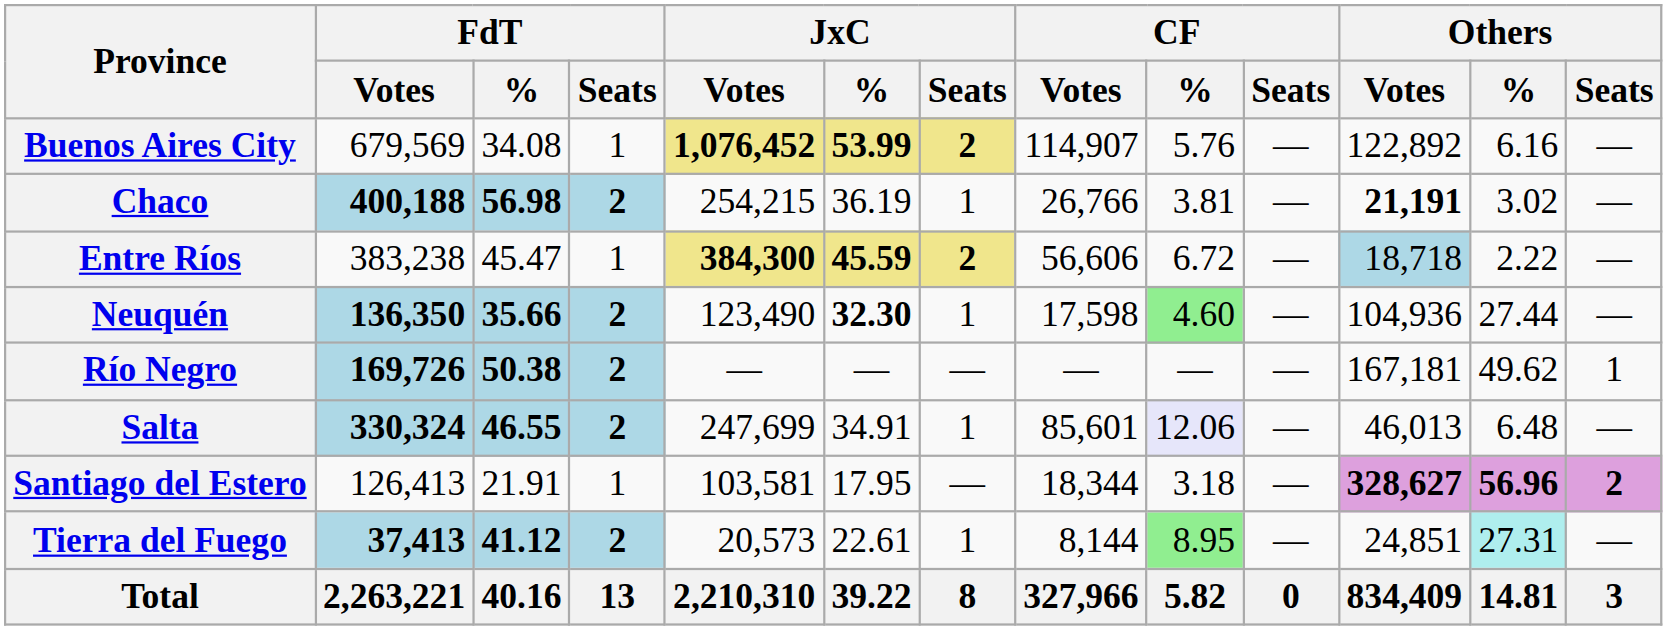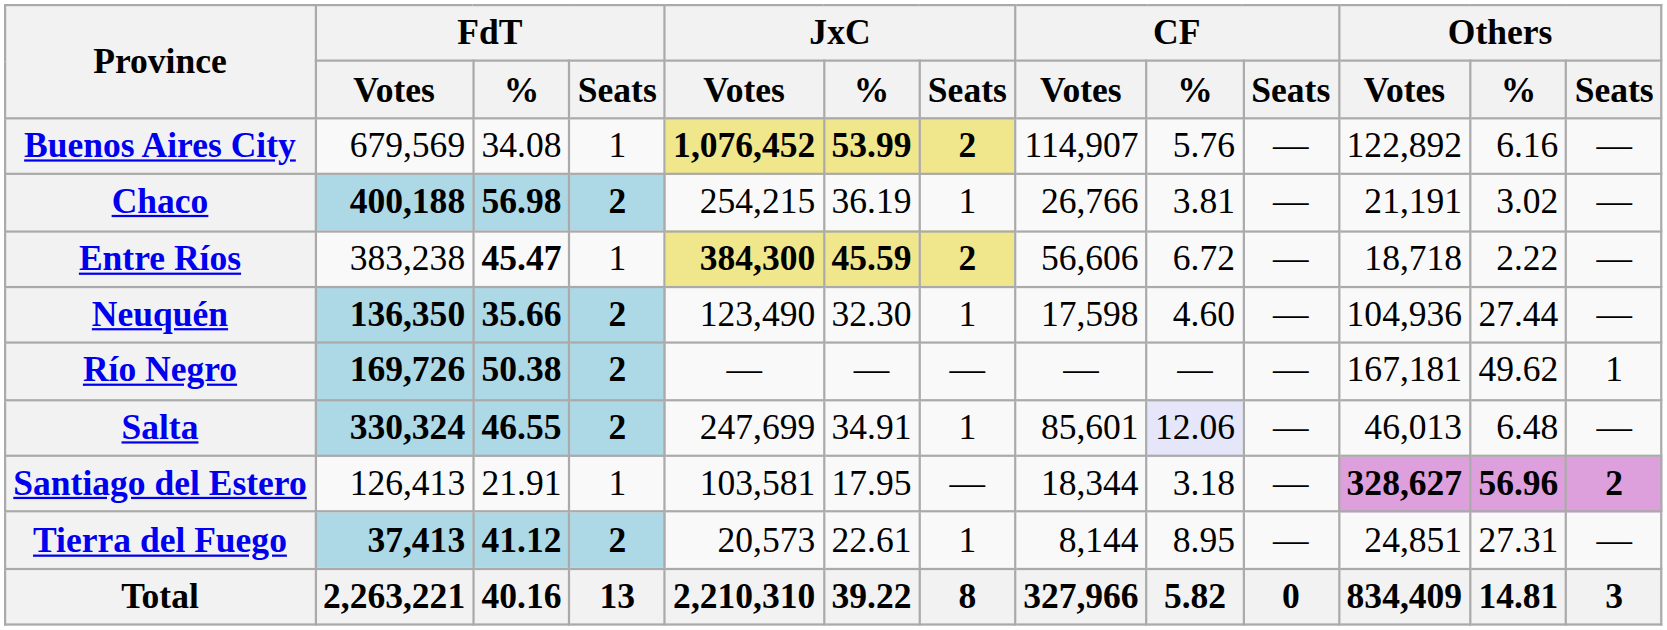Chaco | Others / Votes: bold -> normal
Entre Ríos | FdT / %: normal -> bold
Entre Ríos | Others / Votes: lightblue background -> no background
Neuquén | JxC / %: bold -> normal
Neuquén | CF / %: lightgreen background -> no background
Tierra del Fuego | CF / %: lightgreen background -> no background
Tierra del Fuego | Others / %: paleturquoise background -> no background
